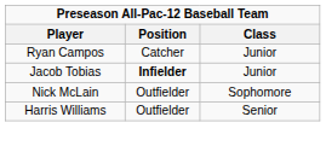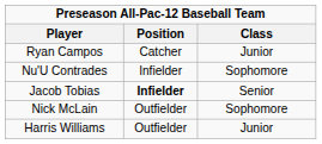+ row: Nu'U Contrades | Infielder | Sophomore
Jacob Tobias | Class: Junior -> Senior
Harris Williams | Class: Senior -> Junior
